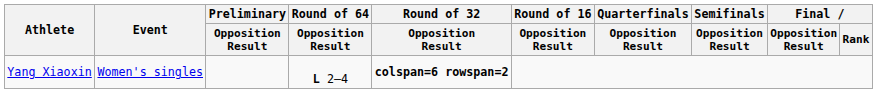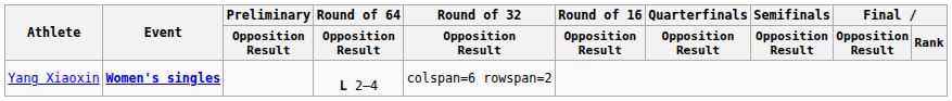Yang Xiaoxin | Event: normal -> bold
Yang Xiaoxin | Round of 32 / Opposition Result: bold -> normal
